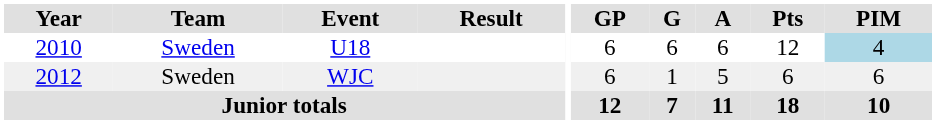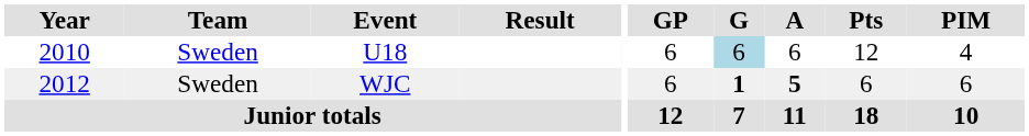U18 | G: no background -> lightblue background
U18 | PIM: lightblue background -> no background
WJC | G: normal -> bold
WJC | A: normal -> bold
